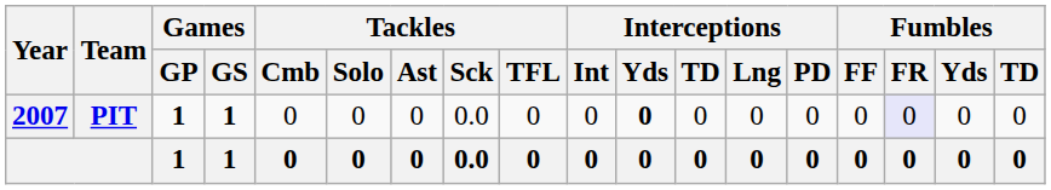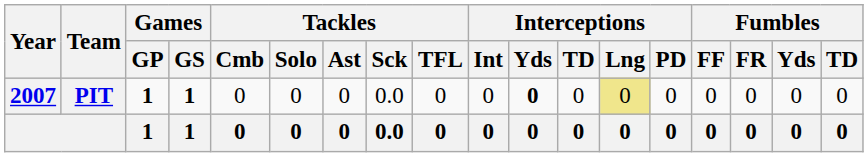PIT | Interceptions / Lng: no background -> khaki background
PIT | Fumbles / FR: lavender background -> no background
